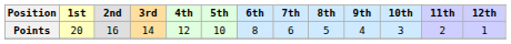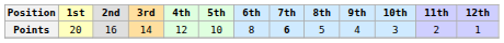Points | 7th: normal -> bold
